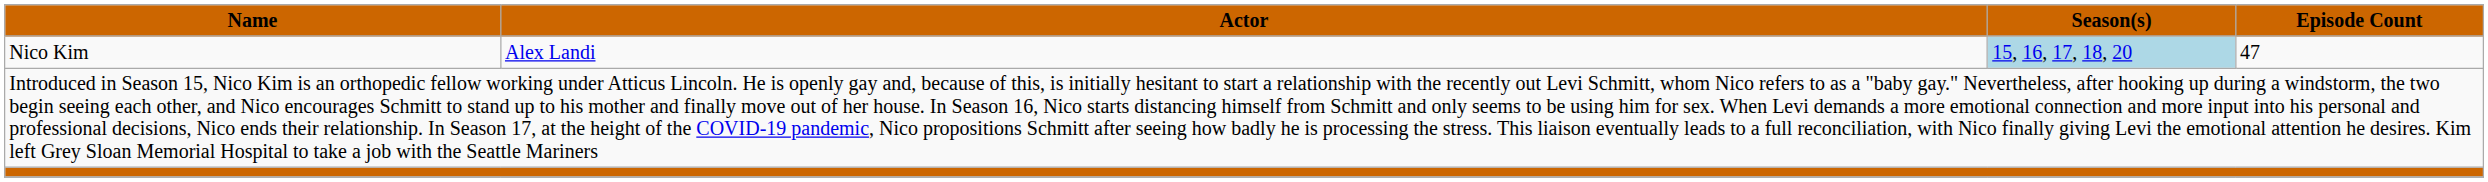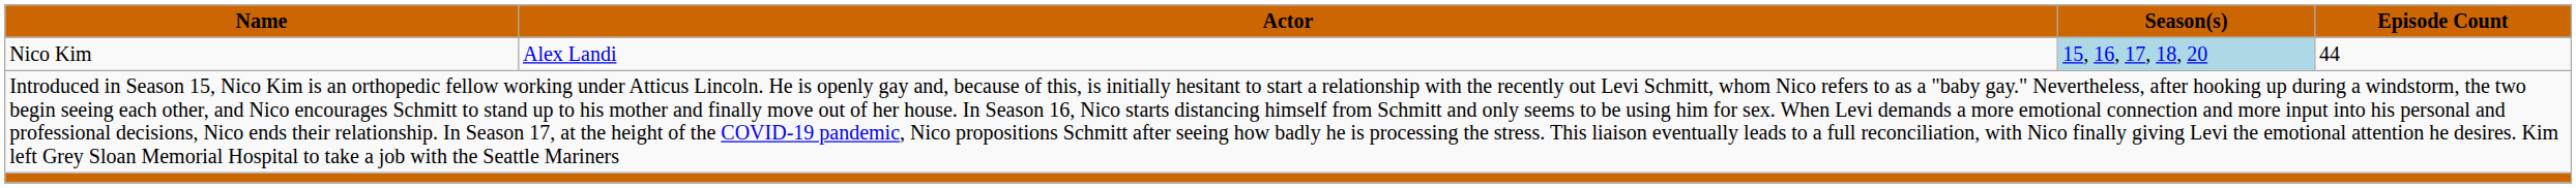Nico Kim | Episode Count: 47 -> 44
